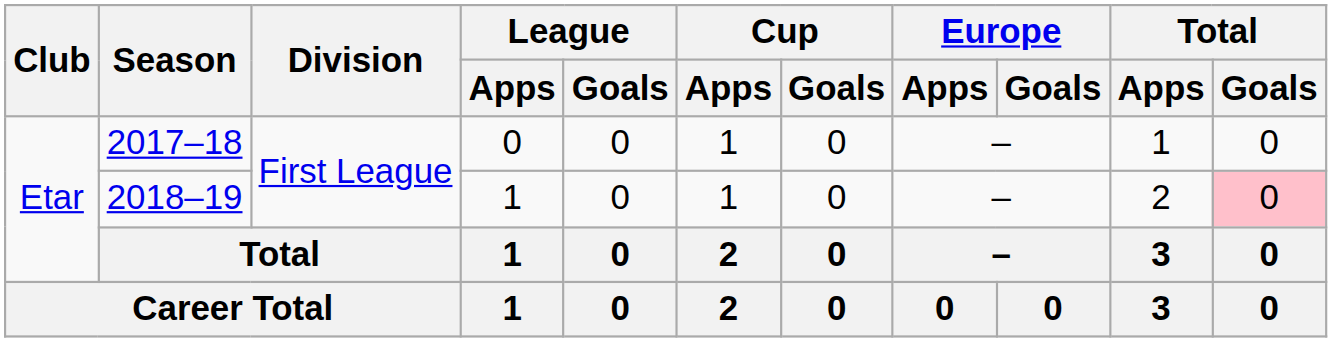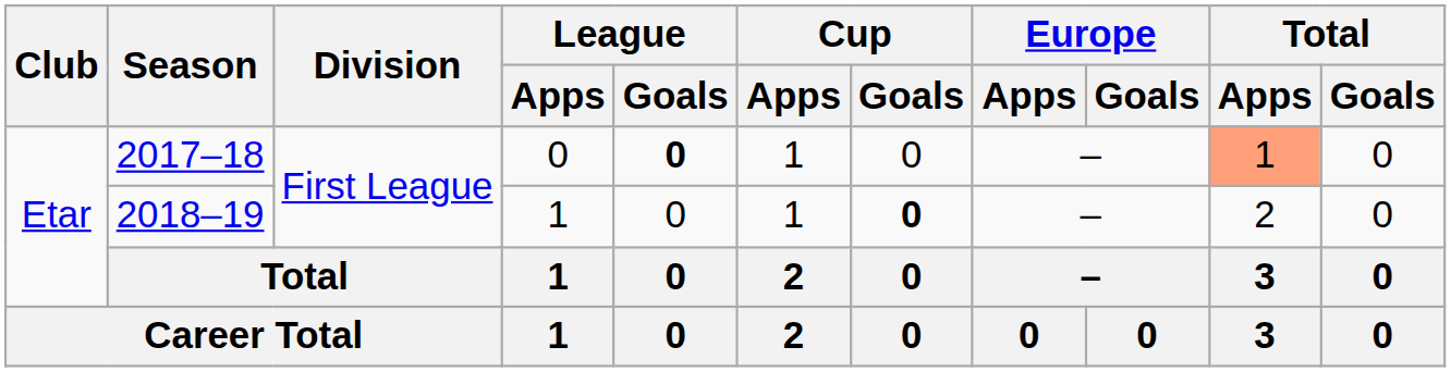2017–18 | League / Goals: normal -> bold
2017–18 | Total / Apps: no background -> lightsalmon background
2018–19 | Cup / Goals: normal -> bold
2018–19 | Total / Goals: pink background -> no background
